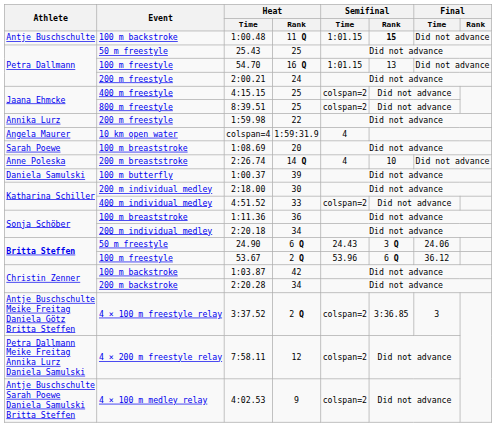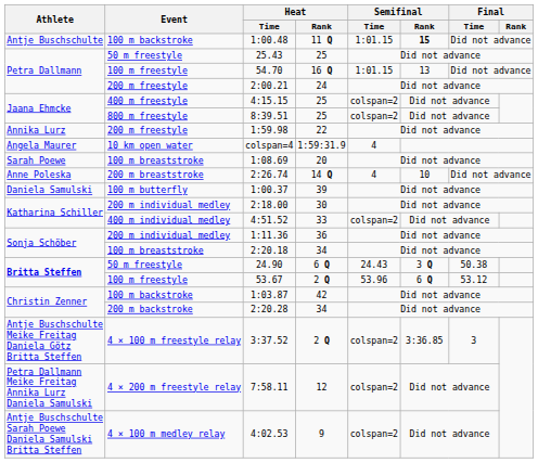1:11.36 | Event: 100 m breaststroke -> 200 m individual medley
2:20.18 | Event: 200 m individual medley -> 100 m breaststroke
24.90 | Final / Time: 24.06 -> 50.38
53.67 | Final / Time: 36.12 -> 53.12
